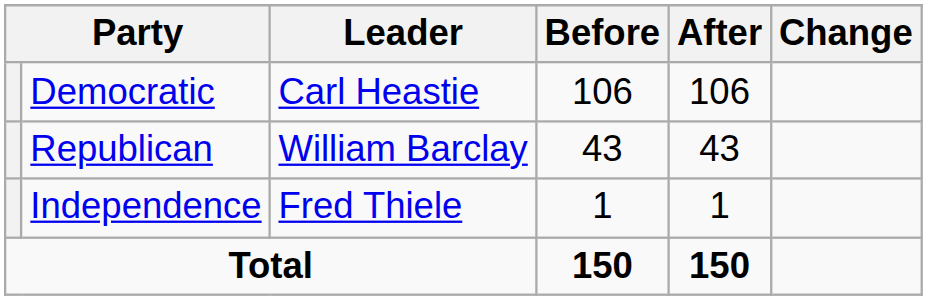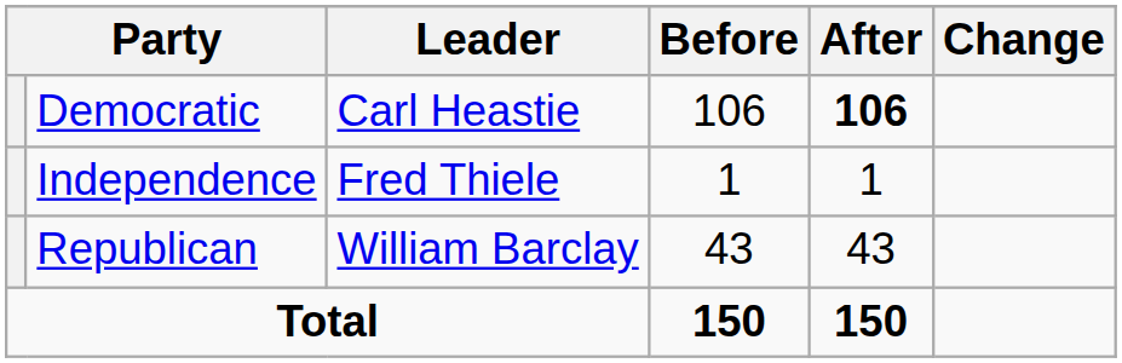Democratic | After: normal -> bold
rows swapped: Republican <-> Independence
